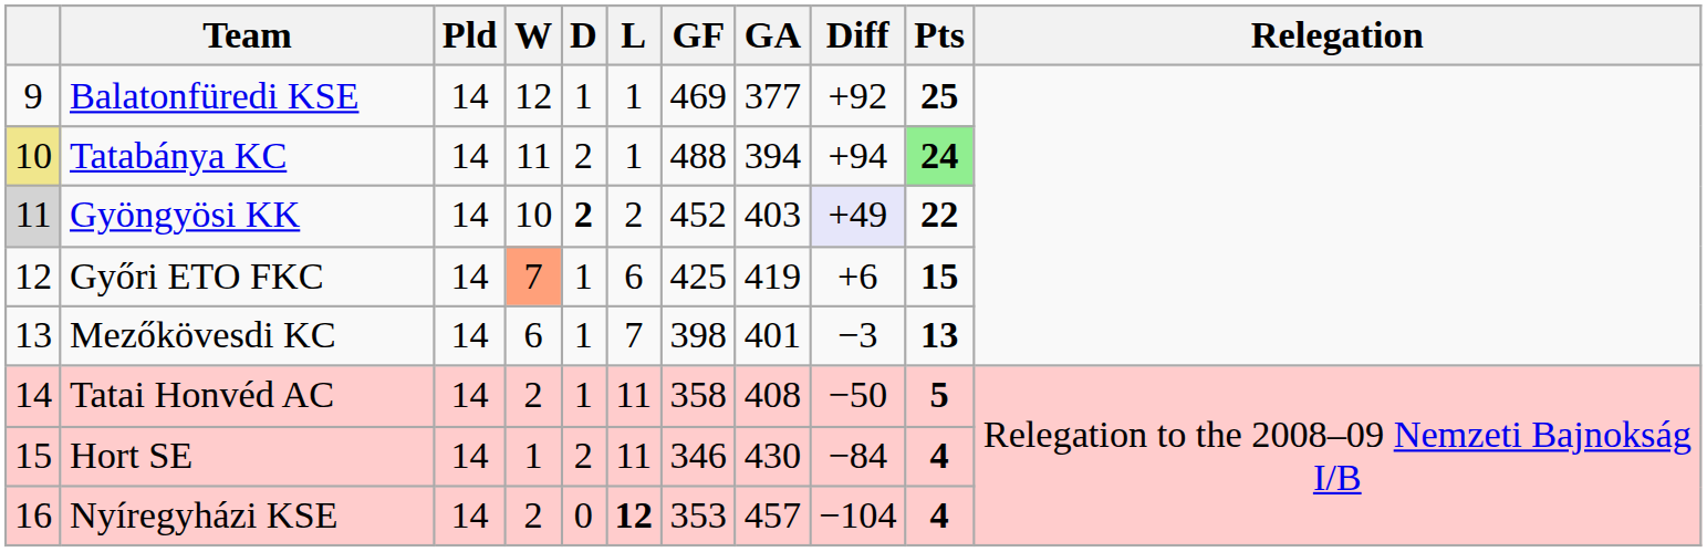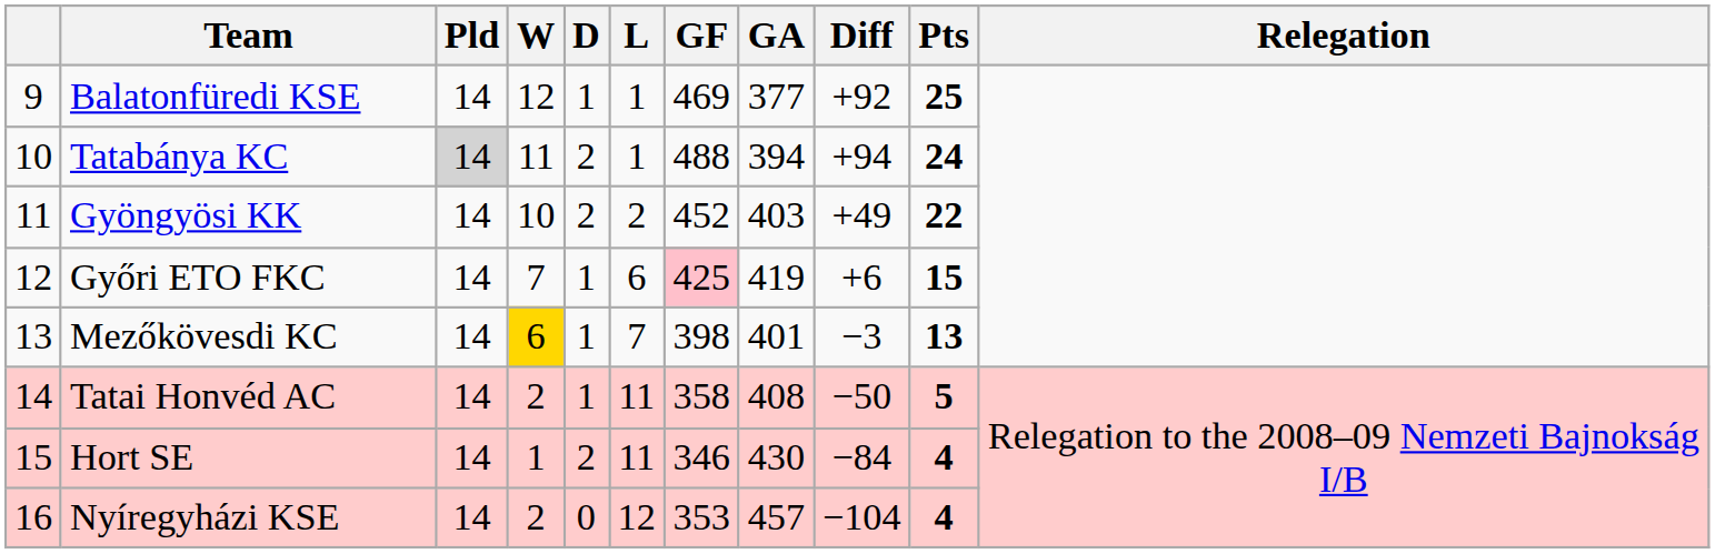Tatabánya KC | column 1: khaki background -> no background
Tatabánya KC | Pld: no background -> lightgrey background
Tatabánya KC | Pts: lightgreen background -> no background
Gyöngyösi KK | column 1: lightgrey background -> no background
Gyöngyösi KK | D: bold -> normal
Gyöngyösi KK | Diff: lavender background -> no background
Győri ETO FKC | W: lightsalmon background -> no background
Győri ETO FKC | GF: no background -> pink background
Mezőkövesdi KC | W: no background -> gold background
Nyíregyházi KSE | L: bold -> normal
